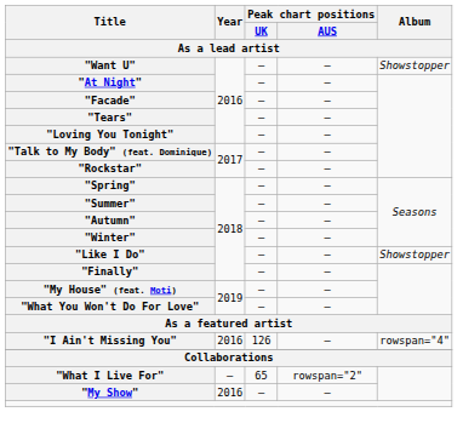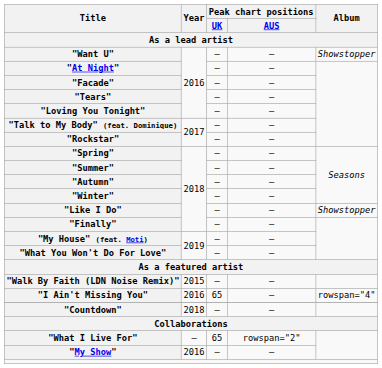+ row: "Walk By Faith (LDN Noise Remix)" | 2015 | — | —
"I Ain't Missing You" | Peak chart positions / UK: 126 -> 65
+ row: "Countdown" | 2018 | — | —
